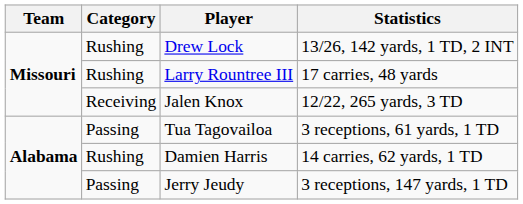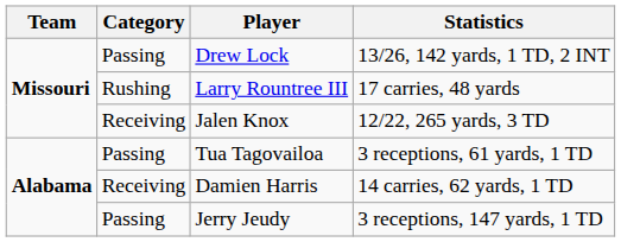Drew Lock | Category: Rushing -> Passing
Damien Harris | Category: Rushing -> Receiving
